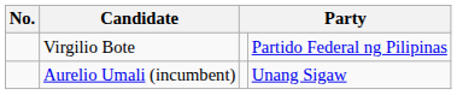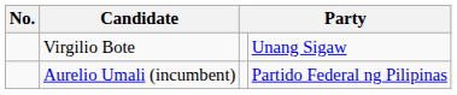Virgilio Bote | column 4: Partido Federal ng Pilipinas -> Unang Sigaw
Aurelio Umali (incumbent) | column 4: Unang Sigaw -> Partido Federal ng Pilipinas
